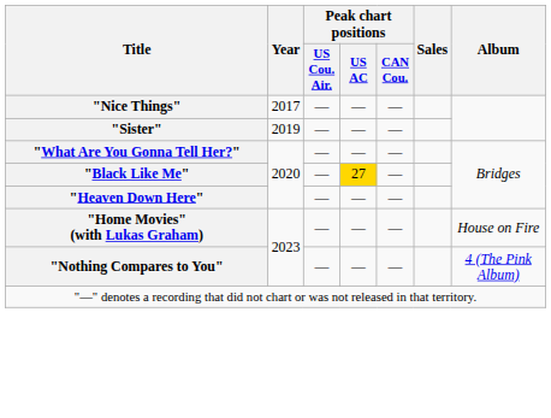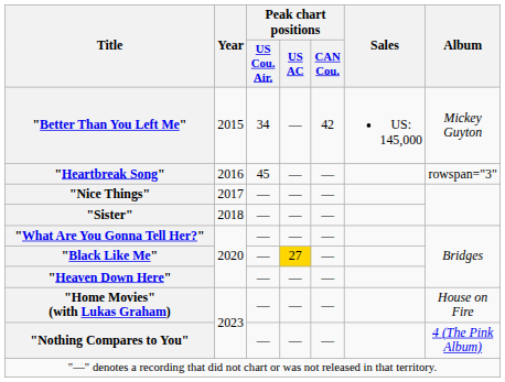+ row: "Better Than You Left Me" | 2015 | 34 | — | 42 | US: 145,000 | Mickey Guyton
+ row: "Heartbreak Song" | 2016 | 45 | — | — | rowspan="3"
"Sister" | Year: 2019 -> 2018
